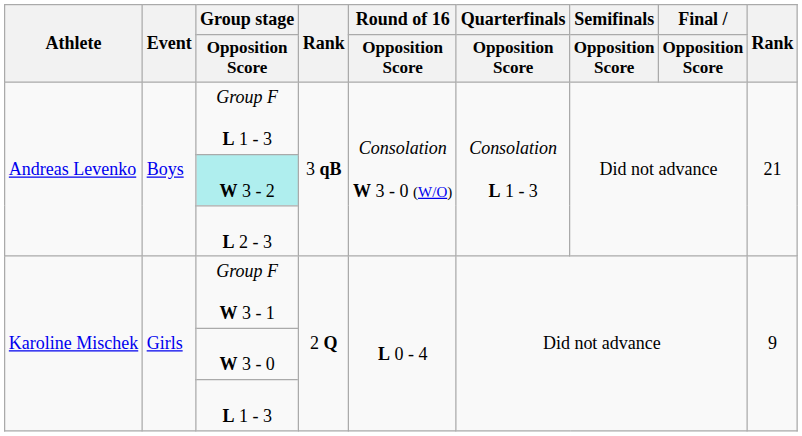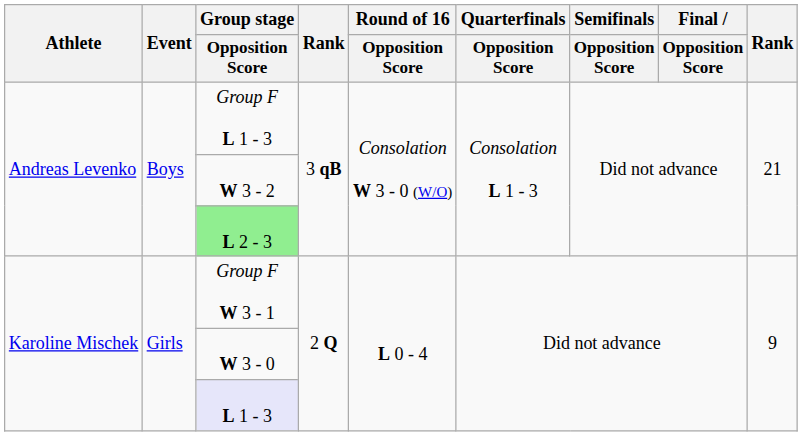W 3 - 2 | Group stage / Opposition Score: paleturquoise background -> no background
L 2 - 3 | Group stage / Opposition Score: no background -> lightgreen background
L 1 - 3 | Group stage / Opposition Score: no background -> lavender background
